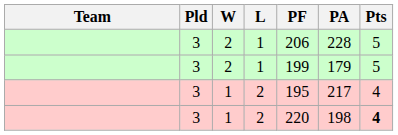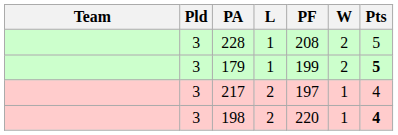columns swapped: W <-> PA
row 2 | PF: 206 -> 208
row 3 | Pts: normal -> bold
row 4 | PF: 195 -> 197
